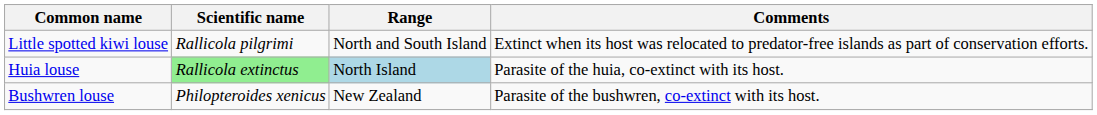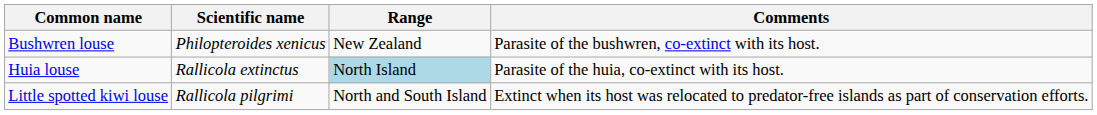rows swapped: Bushwren louse <-> Little spotted kiwi louse
Huia louse | Scientific name: lightgreen background -> no background
